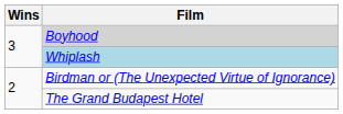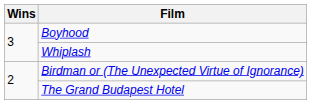Boyhood | Film: lightgrey background -> no background
Whiplash | Film: lightblue background -> no background
